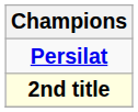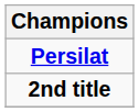row 3 | column 1: lightyellow background -> no background
